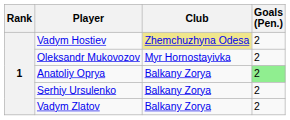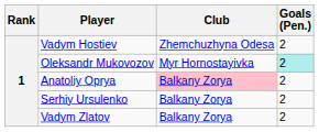Vadym Hostiev | Club: khaki background -> no background
Oleksandr Mukovozov | Goals (Pen.): no background -> paleturquoise background
Anatoliy Oprya | Club: no background -> pink background
Anatoliy Oprya | Goals (Pen.): lightgreen background -> no background
